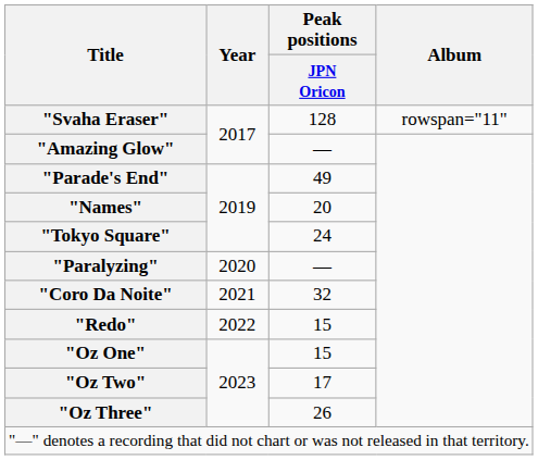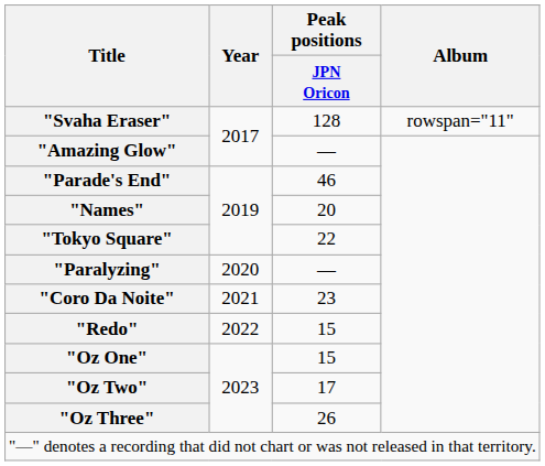"Parade's End" | Peak positions / JPN Oricon: 49 -> 46
"Tokyo Square" | Peak positions / JPN Oricon: 24 -> 22
"Coro Da Noite" | Peak positions / JPN Oricon: 32 -> 23
